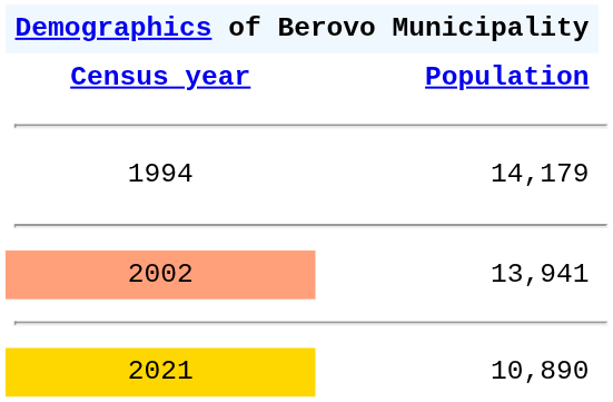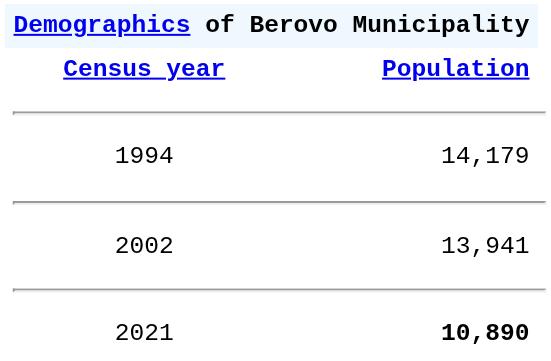2002 | Demographics of Berovo Municipality / Census year: lightsalmon background -> no background
2021 | Demographics of Berovo Municipality / Census year: gold background -> no background
2021 | Demographics of Berovo Municipality / Population: normal -> bold
